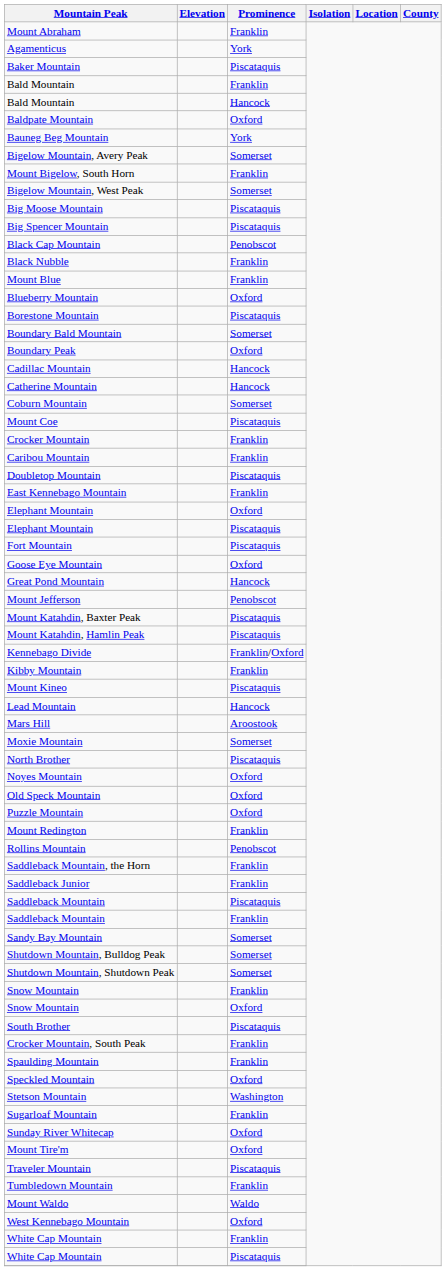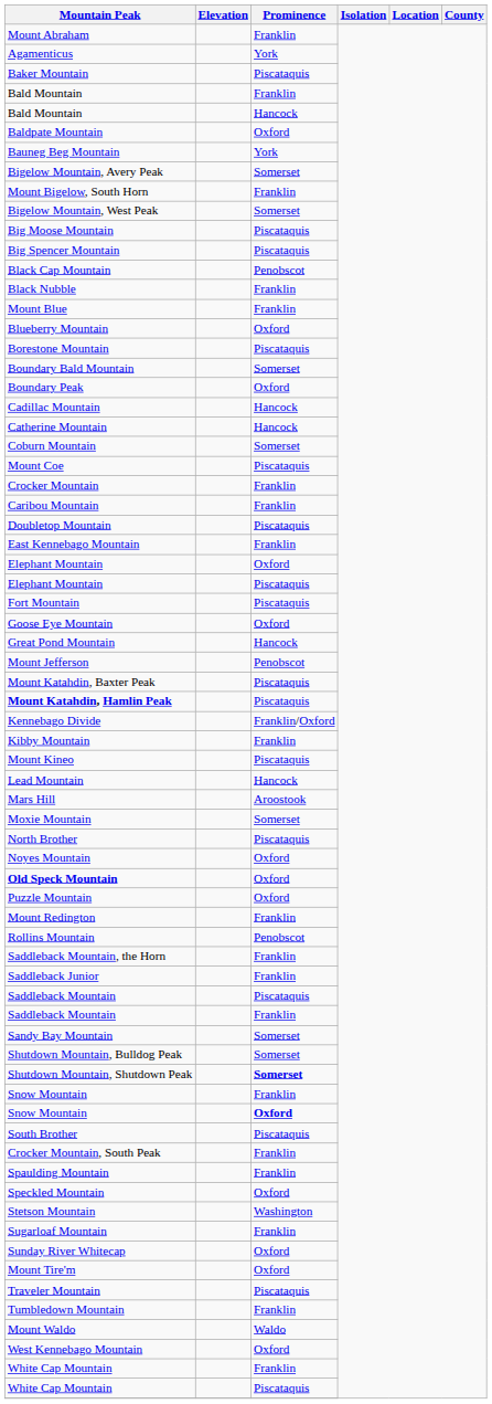Mount Katahdin, Hamlin Peak | Mountain Peak: normal -> bold
Old Speck Mountain | Mountain Peak: normal -> bold
Shutdown Mountain, Shutdown Peak | Prominence: normal -> bold
Snow Mountain / Oxford | Prominence: normal -> bold
